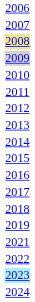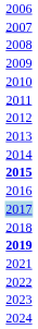2008 | column 1: khaki background -> no background
2009 | column 1: lightgrey background -> no background
2015 | column 1: normal -> bold
2017 | column 1: no background -> lightblue background
2019 | column 1: normal -> bold
2023 | column 1: paleturquoise background -> no background
